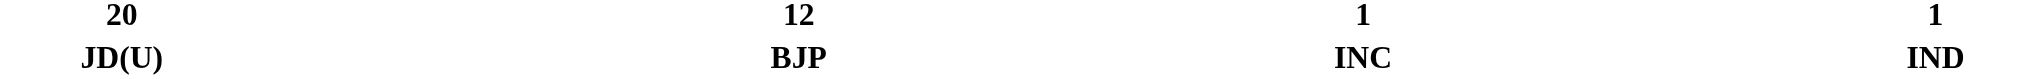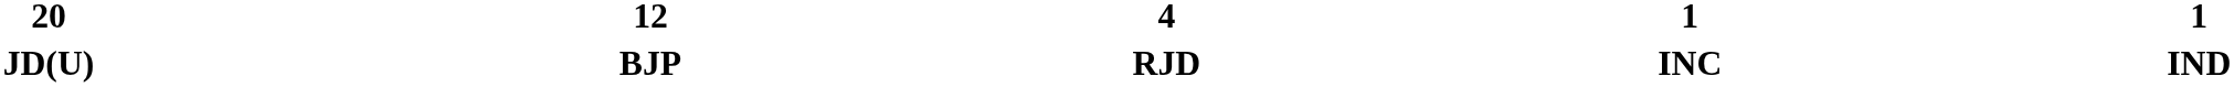+ column: 4 | RJD
